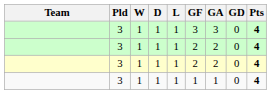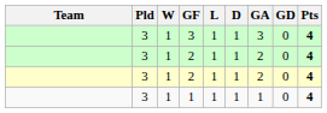columns swapped: D <-> GF
